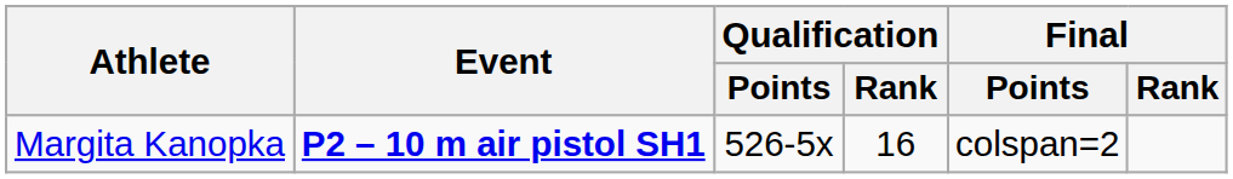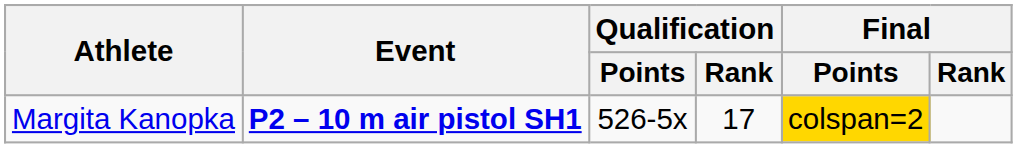Margita Kanopka | Qualification / Rank: 16 -> 17
Margita Kanopka | Final / Points: no background -> gold background
